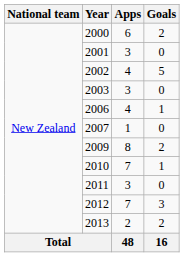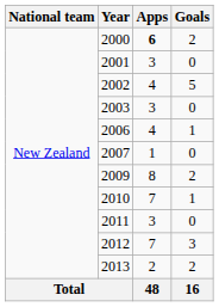2000 | Apps: normal -> bold
